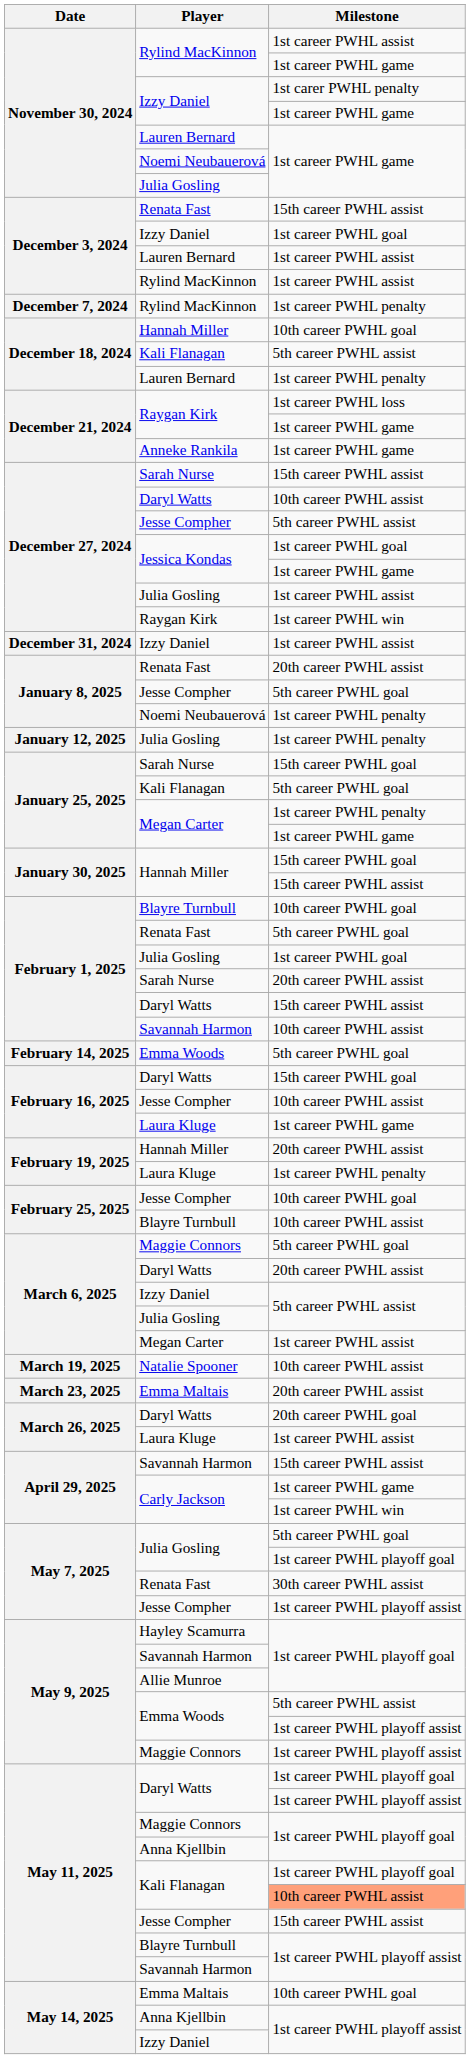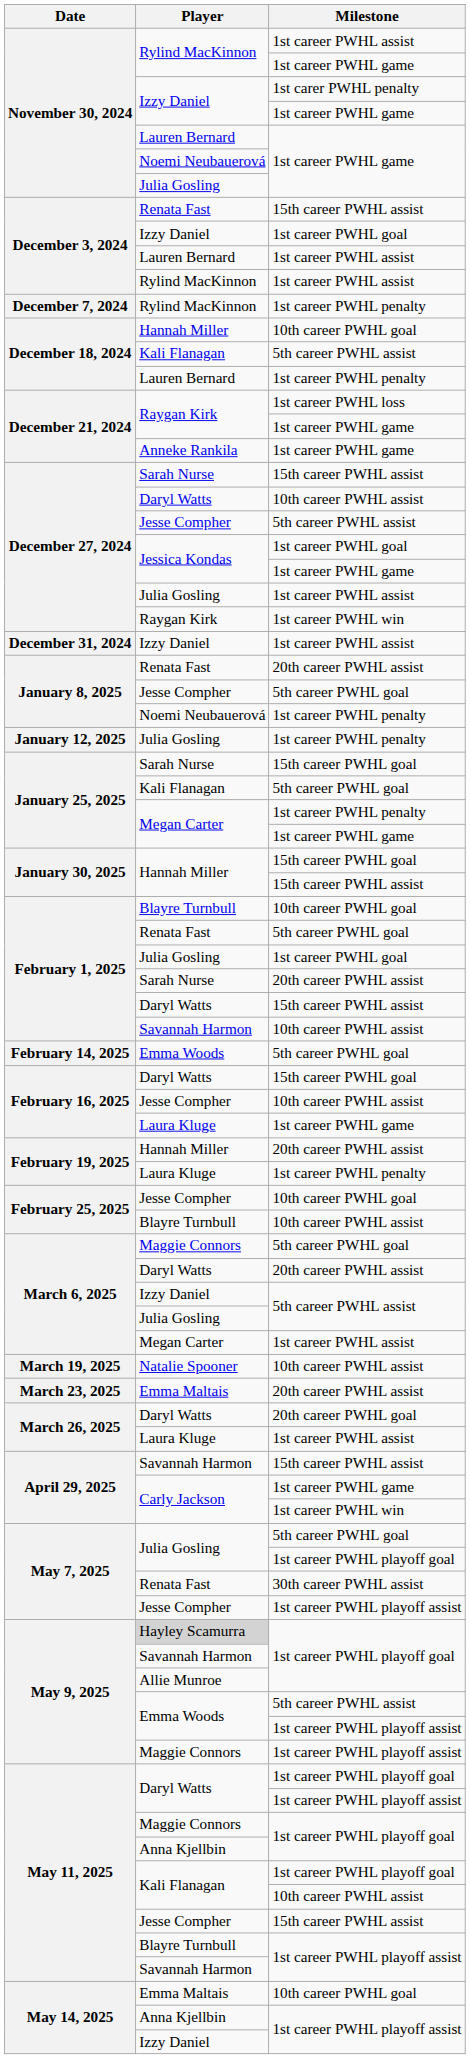Hayley Scamurra | Player: no background -> lightgrey background
Kali Flanagan / 10th career PWHL assist | Milestone: lightsalmon background -> no background
